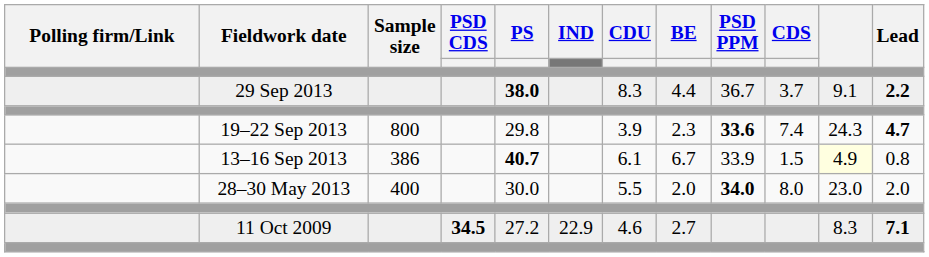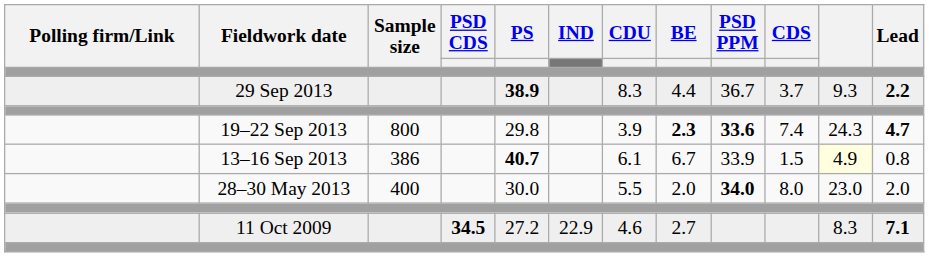29 Sep 2013 | PS: 38.0 -> 38.9
29 Sep 2013 | column 11: 9.1 -> 9.3
19–22 Sep 2013 | BE: normal -> bold
